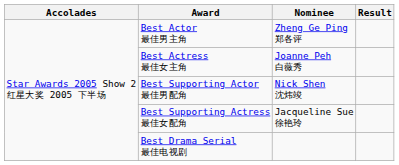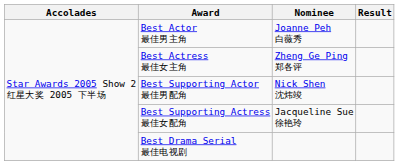Best Actor 最佳男主角 | Nominee: Zheng Ge Ping 郑各评 -> Joanne Peh 白薇秀
Best Actress 最佳女主角 | Nominee: Joanne Peh 白薇秀 -> Zheng Ge Ping 郑各评
